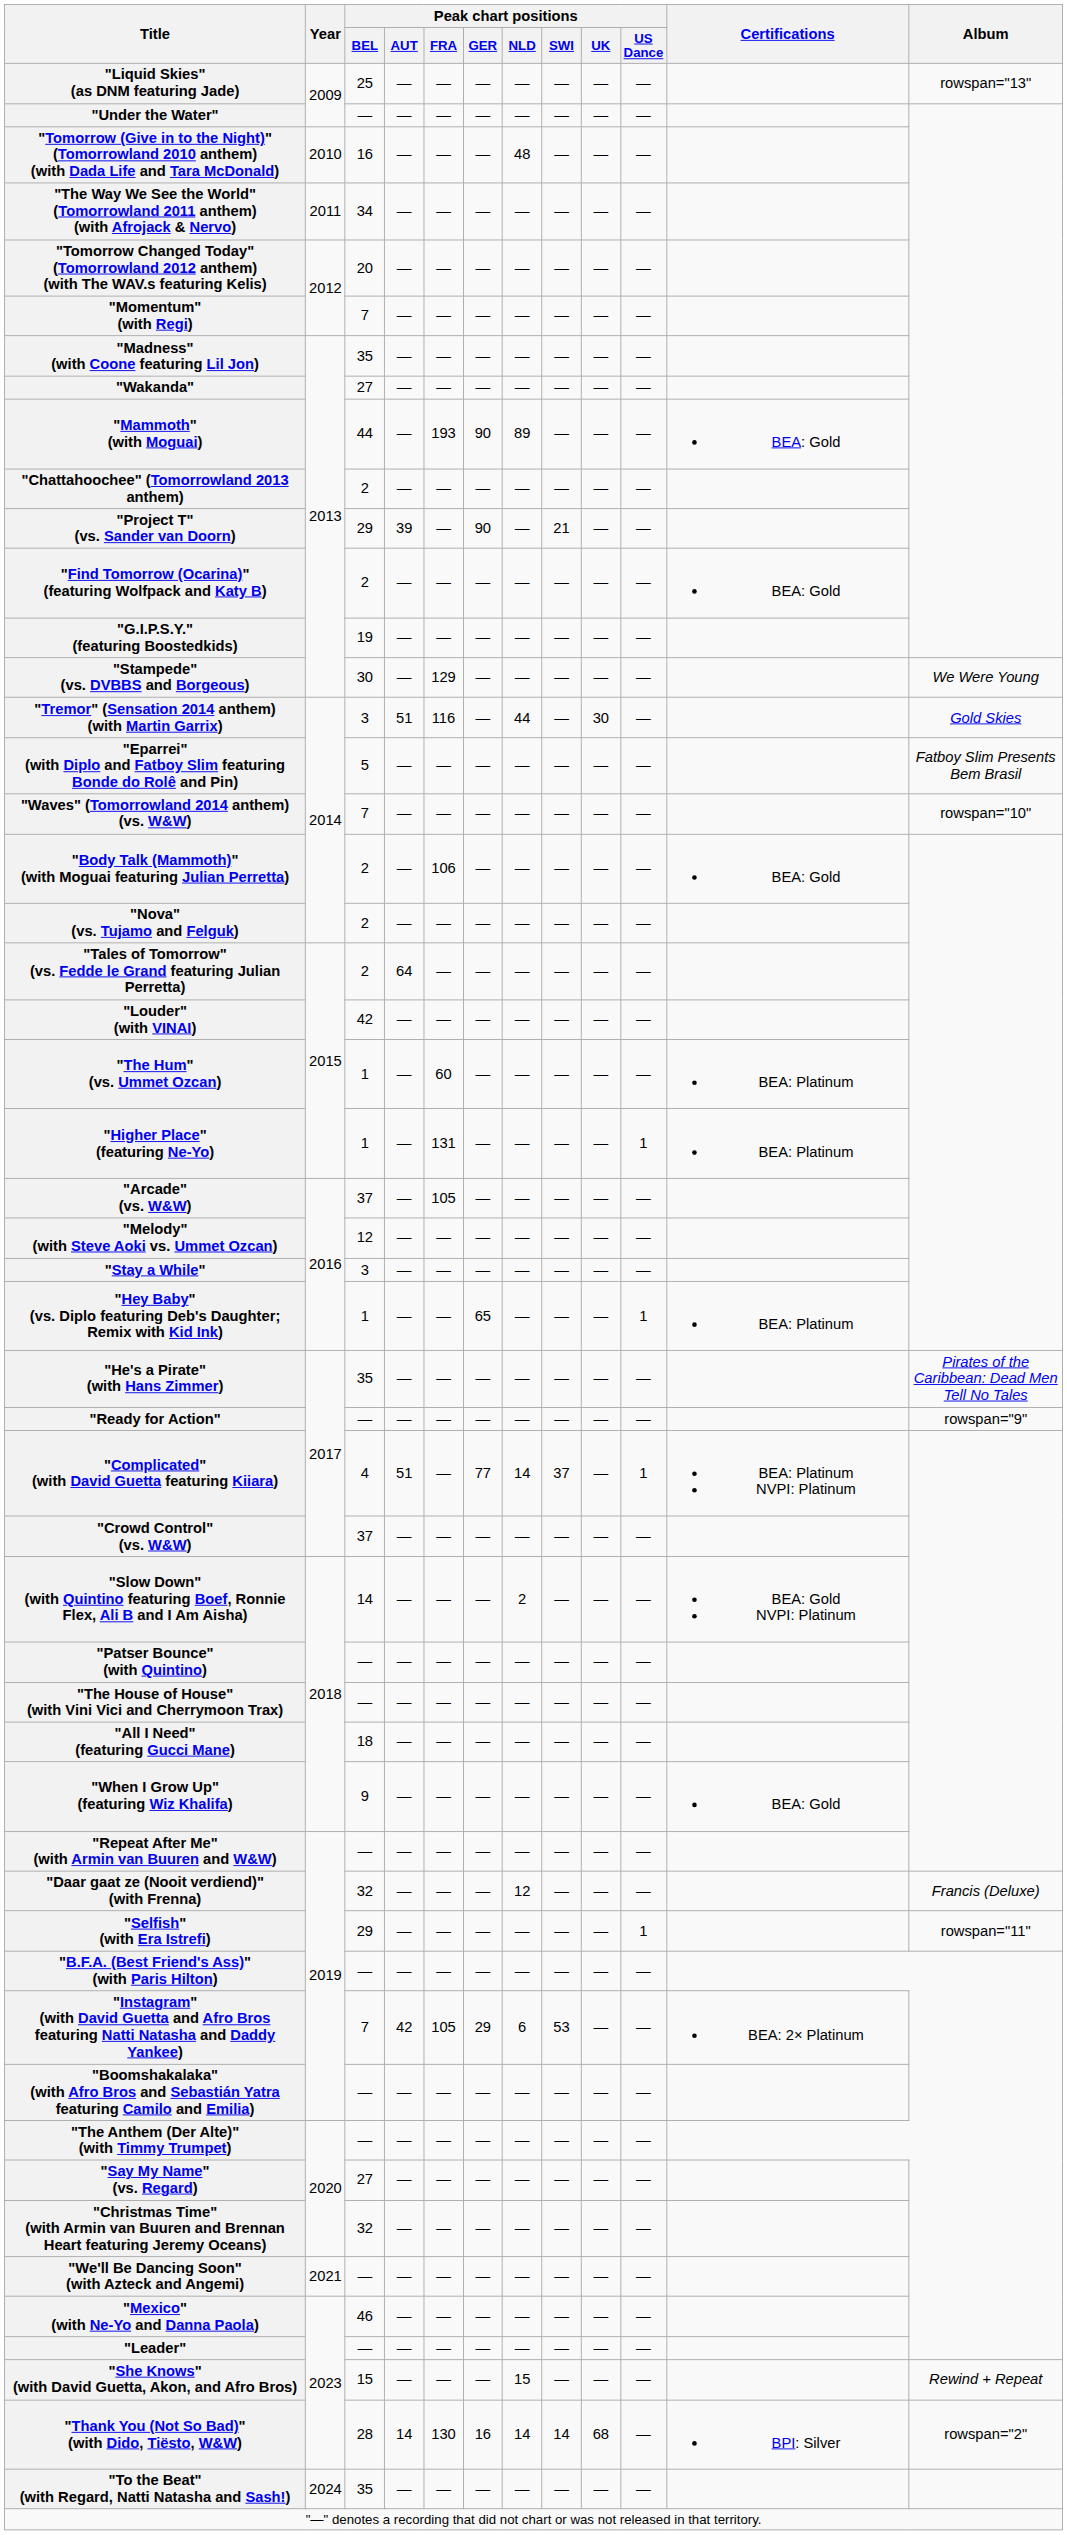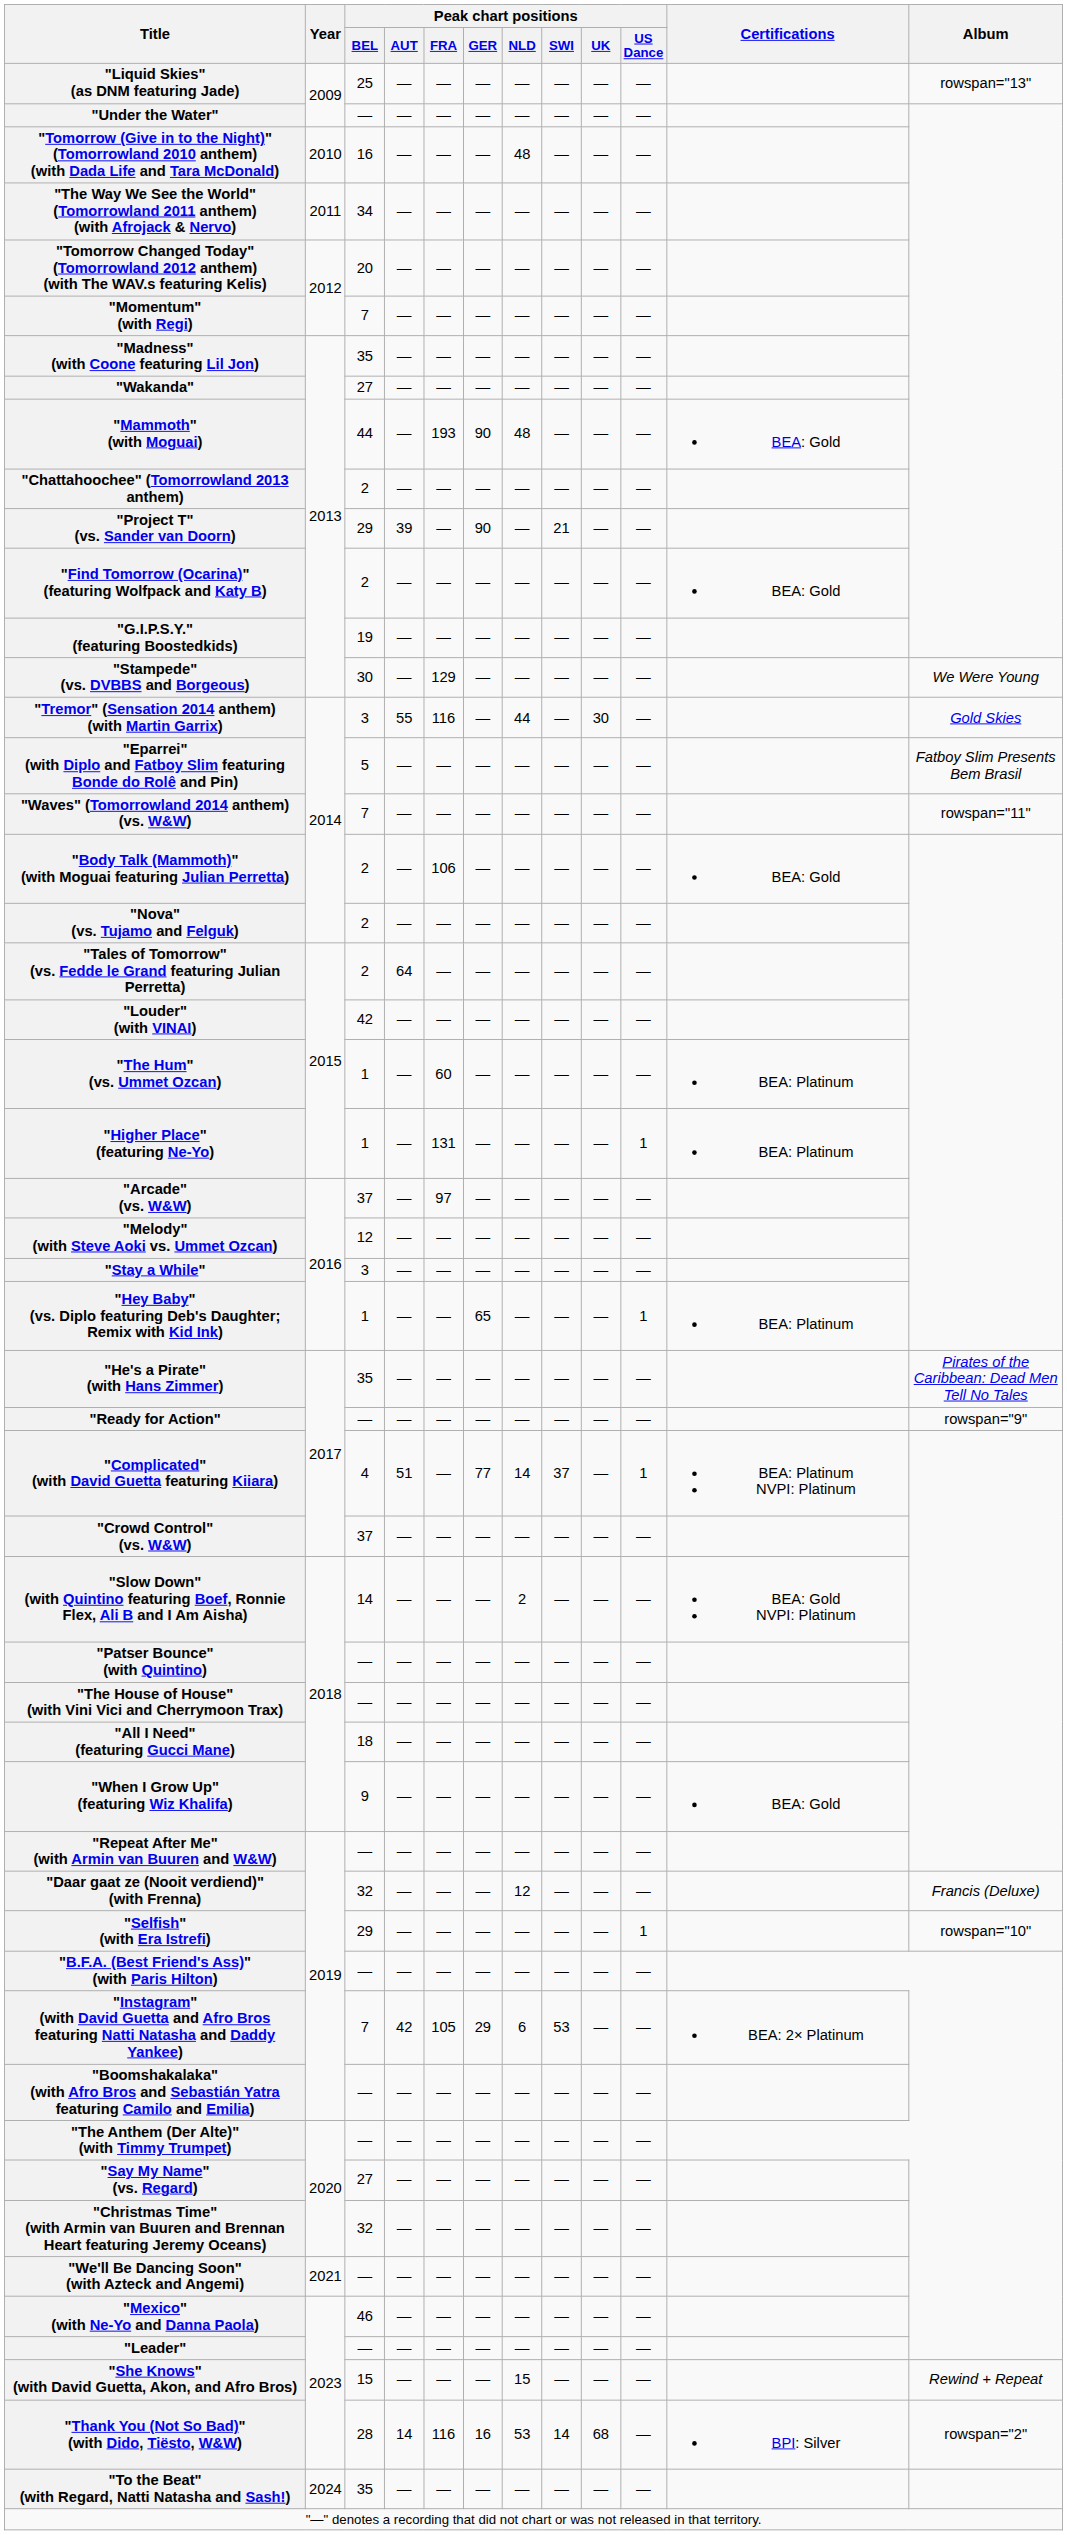"Mammoth" (with Moguai) | Peak chart positions / NLD: 89 -> 48
"Tremor" (Sensation 2014 anthem) (with Martin Garrix) | Peak chart positions / AUT: 51 -> 55
"Waves" (Tomorrowland 2014 anthem) (vs. W&W) | Album: rowspan="10" -> rowspan="11"
"Arcade" (vs. W&W) | Peak chart positions / FRA: 105 -> 97
"Selfish" (with Era Istrefi) | Album: rowspan="11" -> rowspan="10"
"Thank You (Not So Bad)" (with Dido, Tiësto, W&W) | Peak chart positions / FRA: 130 -> 116
"Thank You (Not So Bad)" (with Dido, Tiësto, W&W) | Peak chart positions / NLD: 14 -> 53
